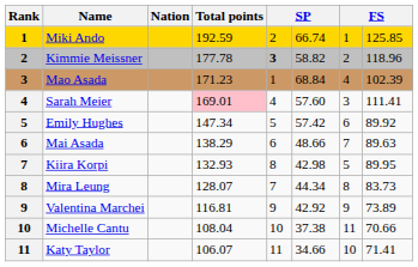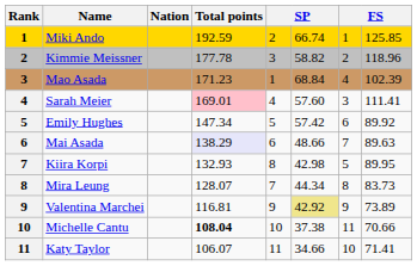Kimmie Meissner | column 5: bold -> normal
Mai Asada | Total points: no background -> lavender background
Valentina Marchei | column 6: no background -> khaki background
Michelle Cantu | Total points: normal -> bold
